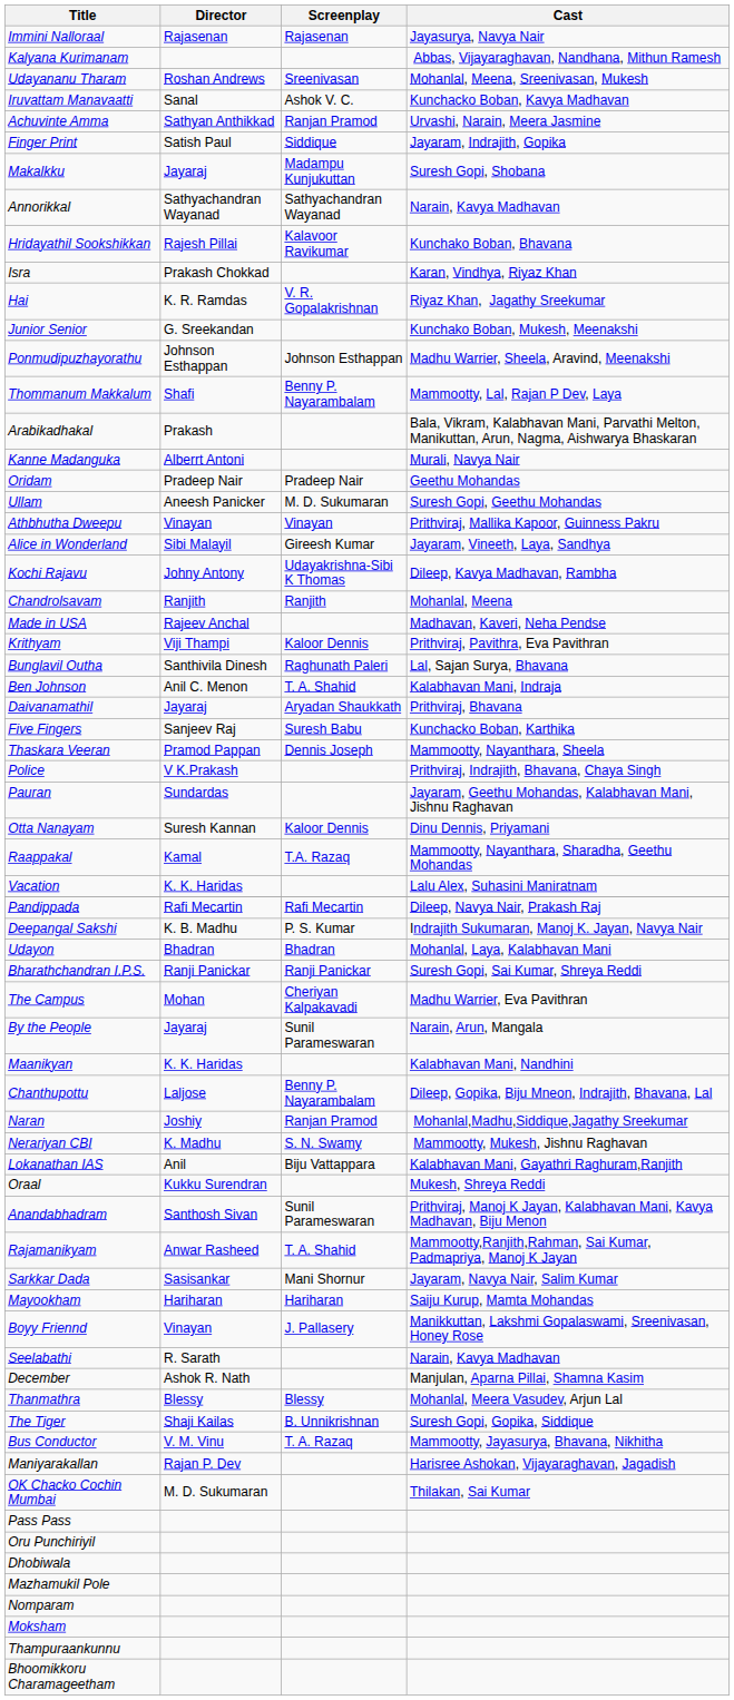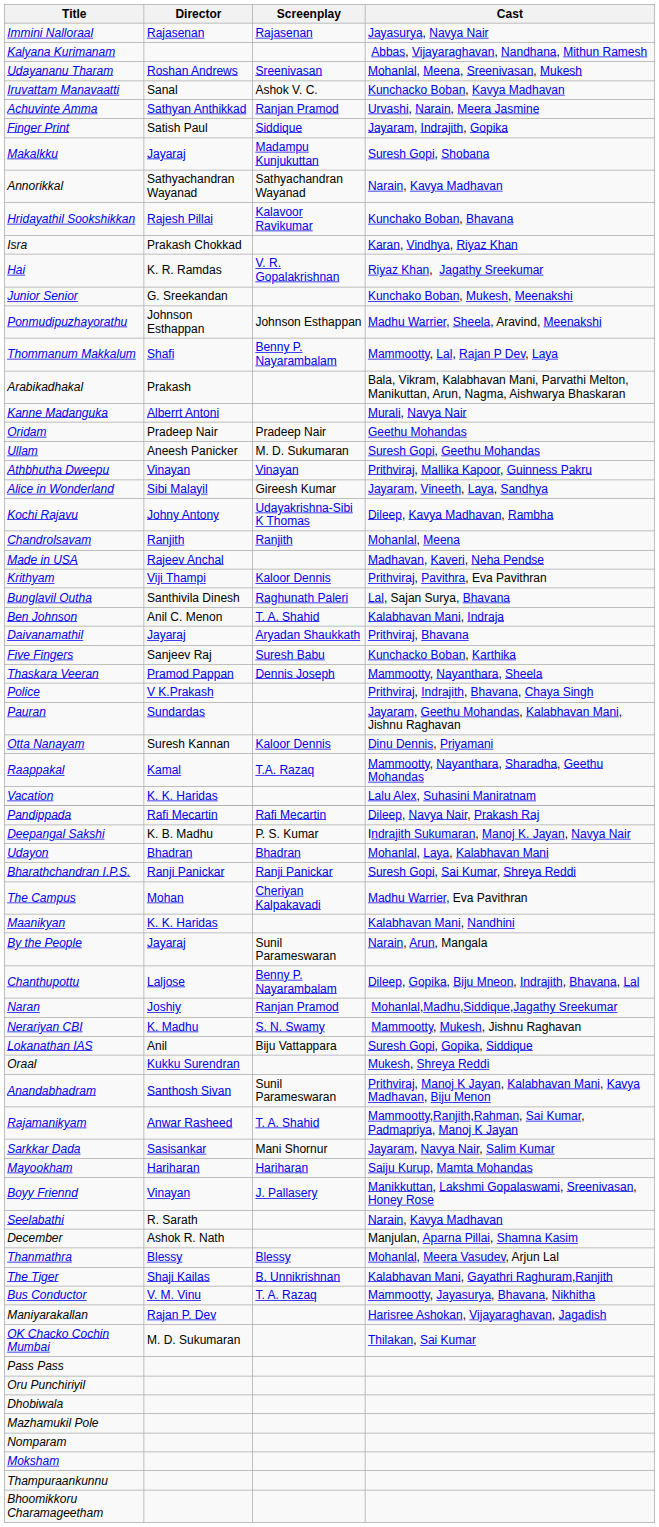rows swapped: By the People <-> Maanikyan
Lokanathan IAS | Cast: Kalabhavan Mani, Gayathri Raghuram,Ranjith -> Suresh Gopi, Gopika, Siddique
The Tiger | Cast: Suresh Gopi, Gopika, Siddique -> Kalabhavan Mani, Gayathri Raghuram,Ranjith
